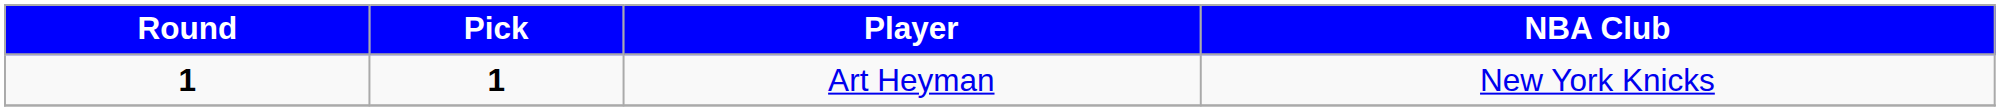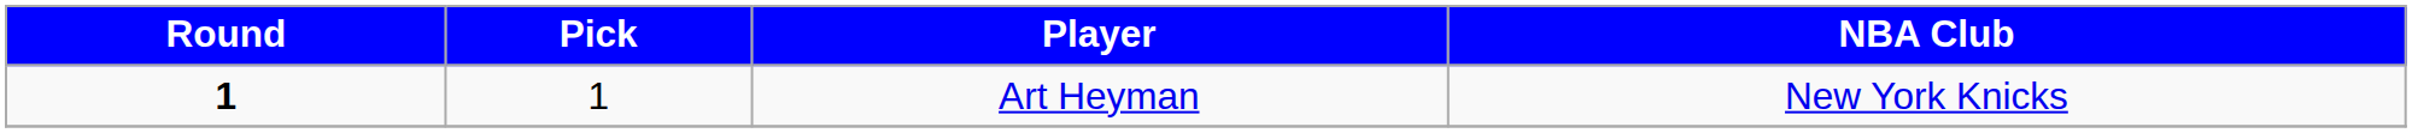Art Heyman | Pick: bold -> normal
